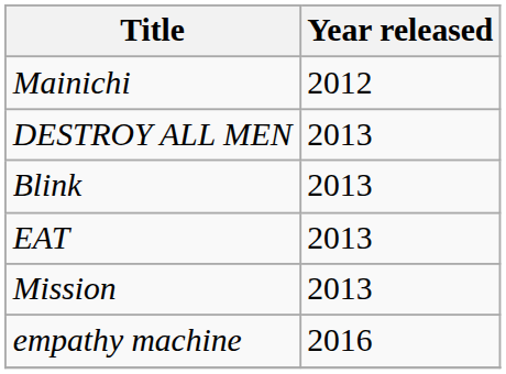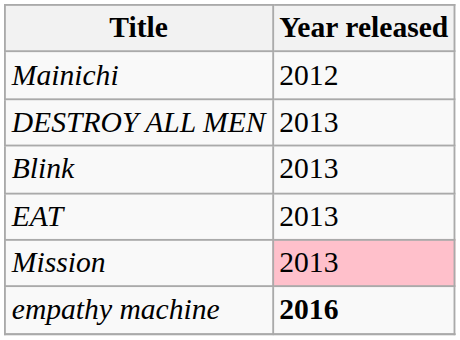Mission | Year released: no background -> pink background
empathy machine | Year released: normal -> bold
